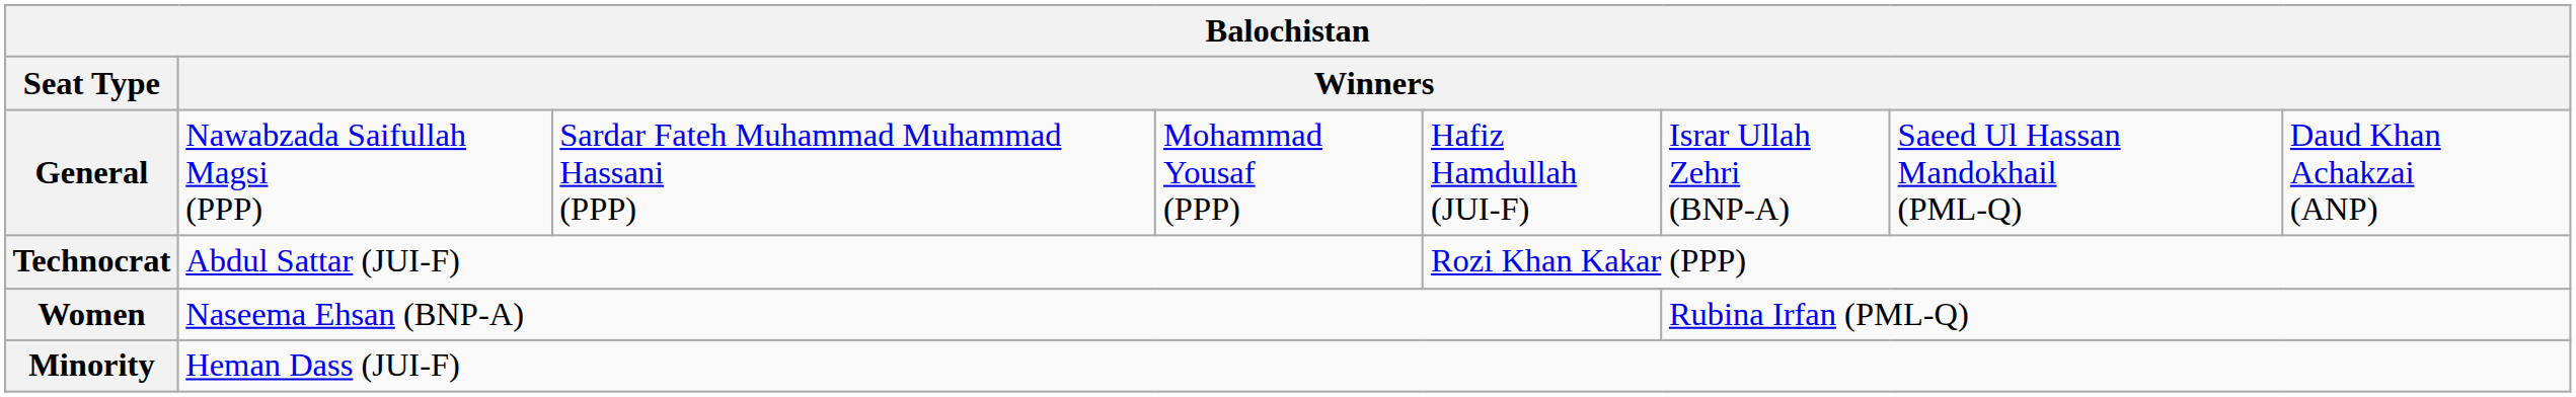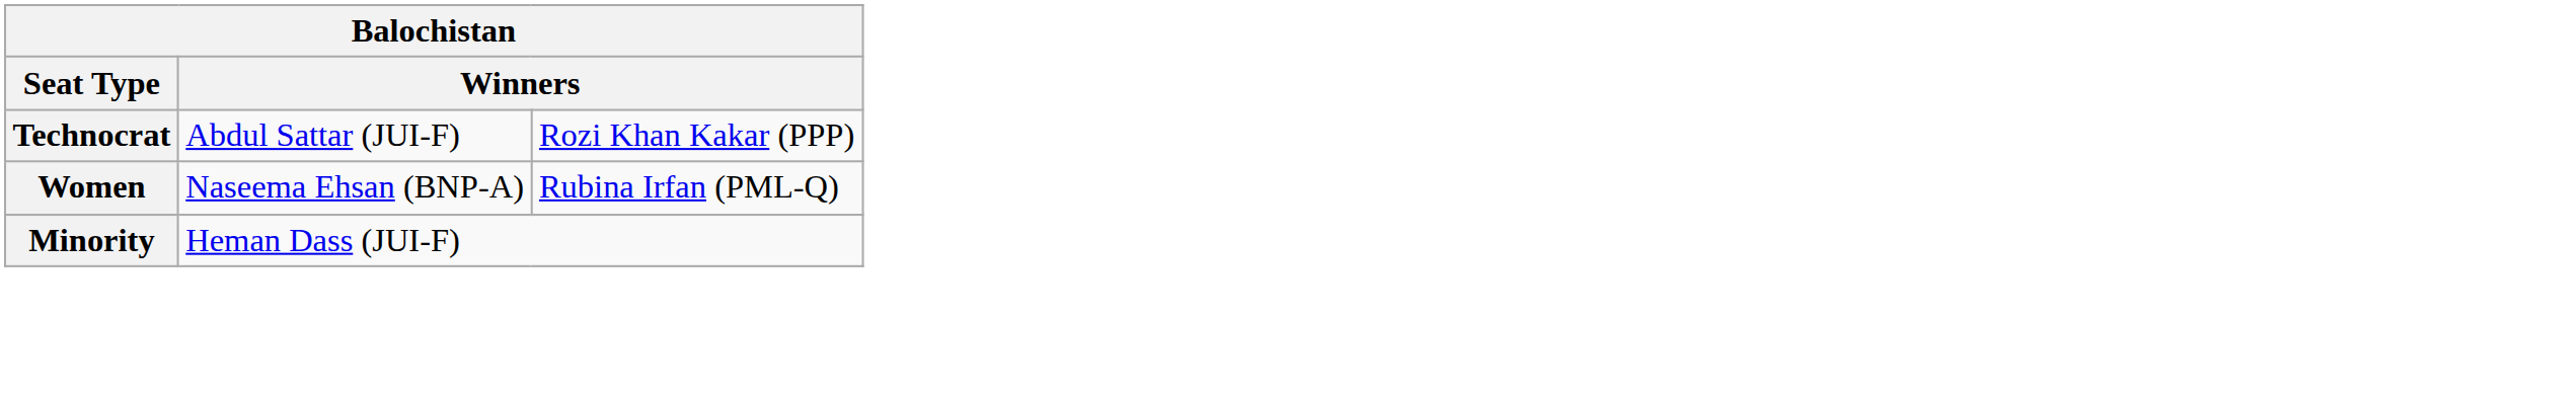- row: General | Nawabzada Saifullah Magsi (PPP) | Sardar Fateh Muhammad Muhammad Hassani (PPP) | Mohammad Yousaf (PPP) | Hafiz Hamdullah (JUI-F) | Israr Ullah Zehri (BNP-A) | Saeed Ul Hassan Mandokhail (PML-Q) | Daud Khan Achakzai (ANP)
